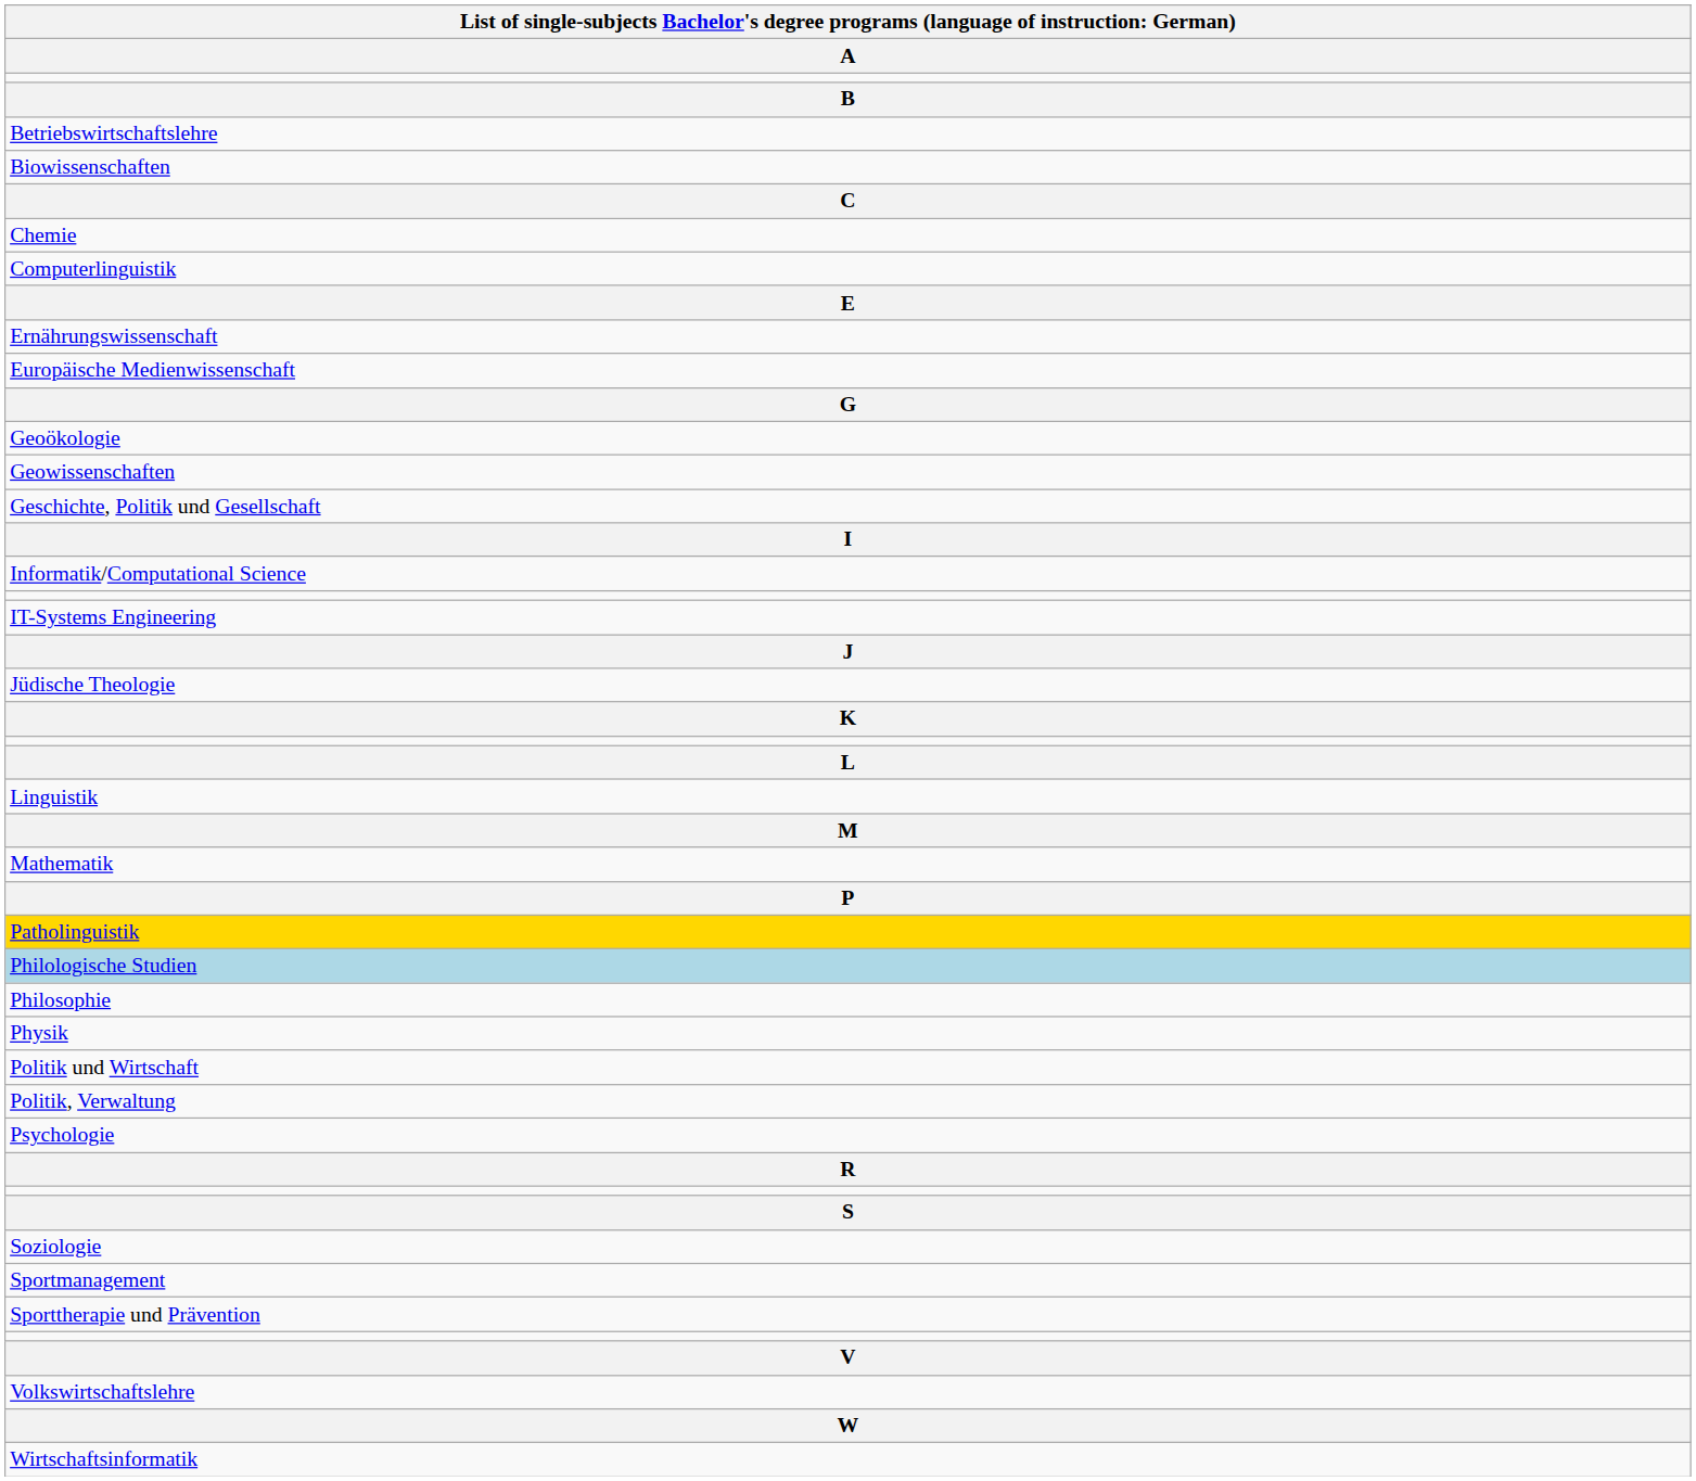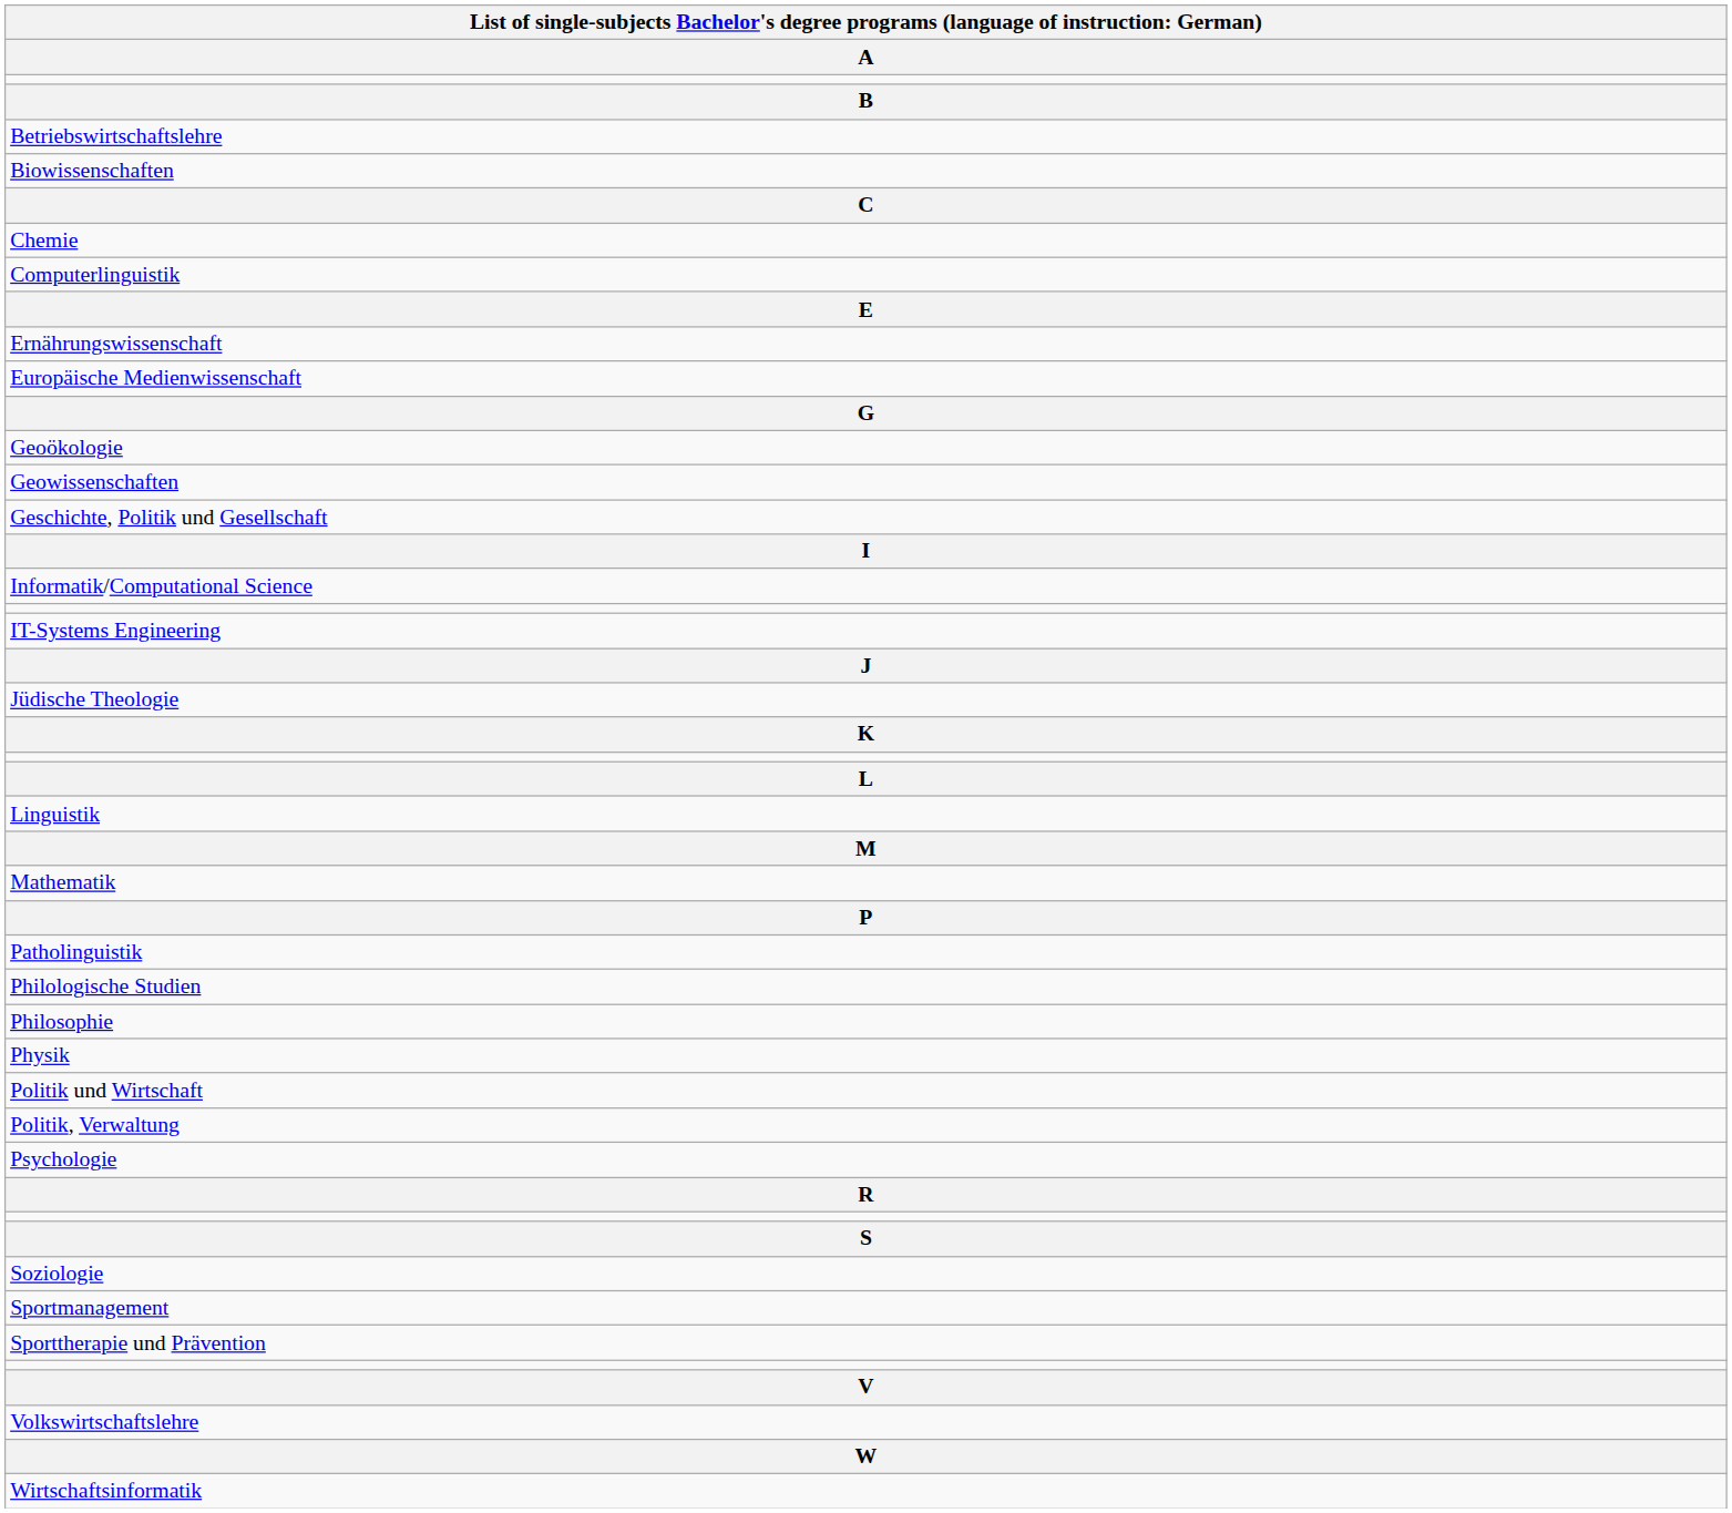row 30 | column 1: gold background -> no background
row 31 | column 1: lightblue background -> no background
